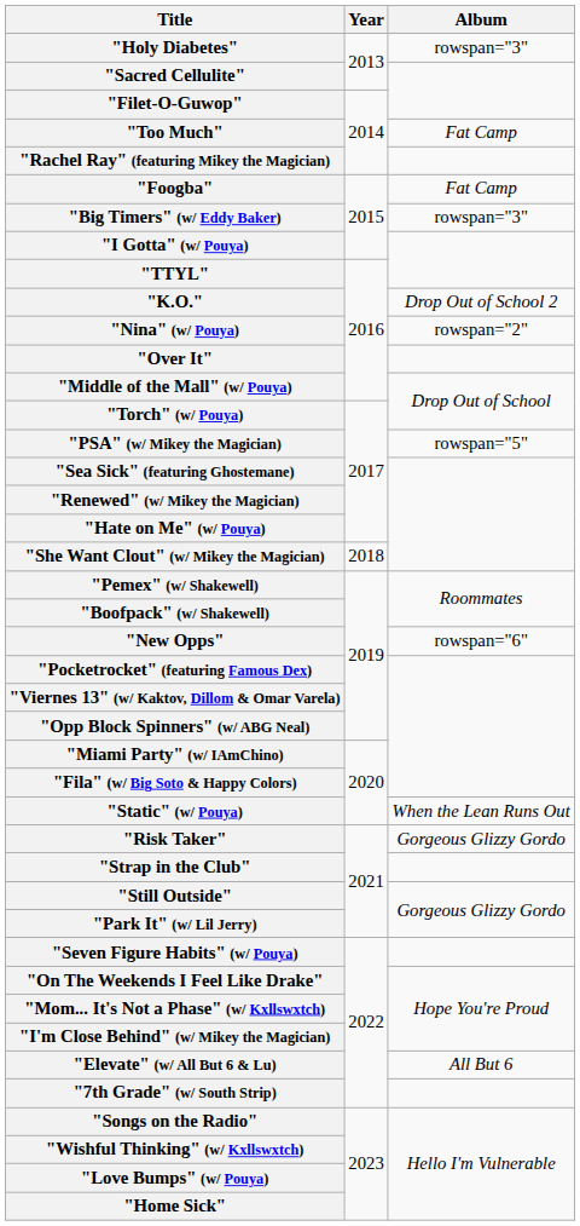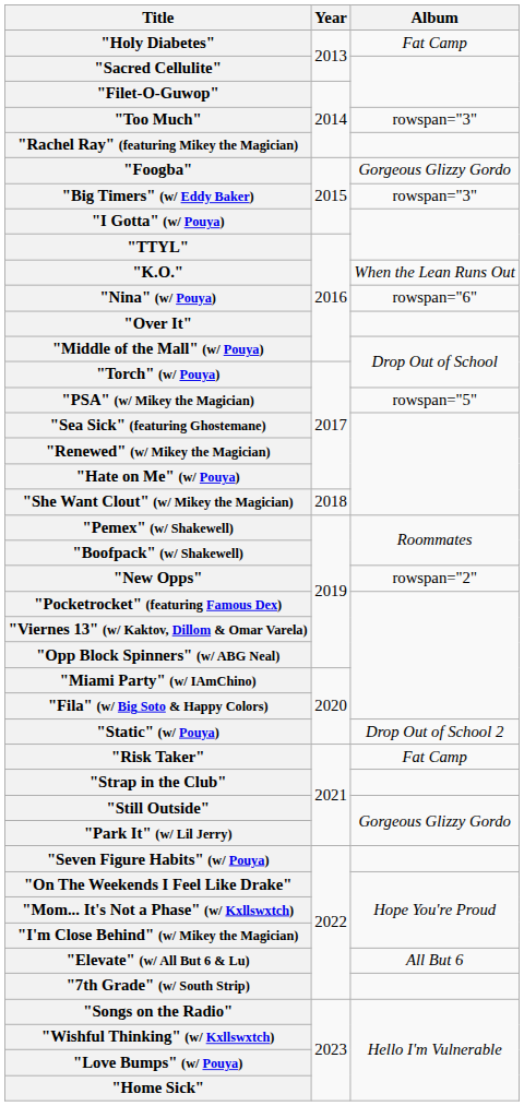"Holy Diabetes" | Album: rowspan="3" -> Fat Camp
"Too Much" | Album: Fat Camp -> rowspan="3"
"Foogba" | Album: Fat Camp -> Gorgeous Glizzy Gordo
"K.O." | Album: Drop Out of School 2 -> When the Lean Runs Out
"Nina" (w/ Pouya) | Album: rowspan="2" -> rowspan="6"
"New Opps" | Album: rowspan="6" -> rowspan="2"
"Static" (w/ Pouya) | Album: When the Lean Runs Out -> Drop Out of School 2
"Risk Taker" | Album: Gorgeous Glizzy Gordo -> Fat Camp
